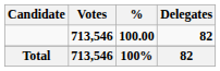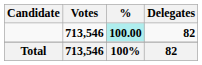row 2 | %: no background -> paleturquoise background
